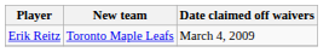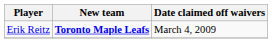Erik Reitz | New team: normal -> bold
